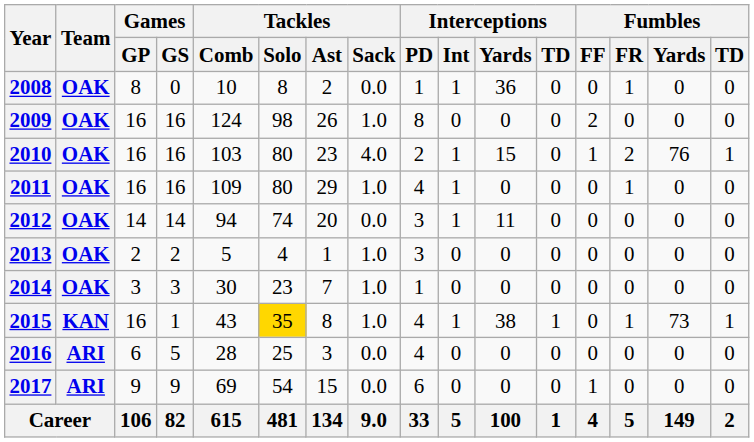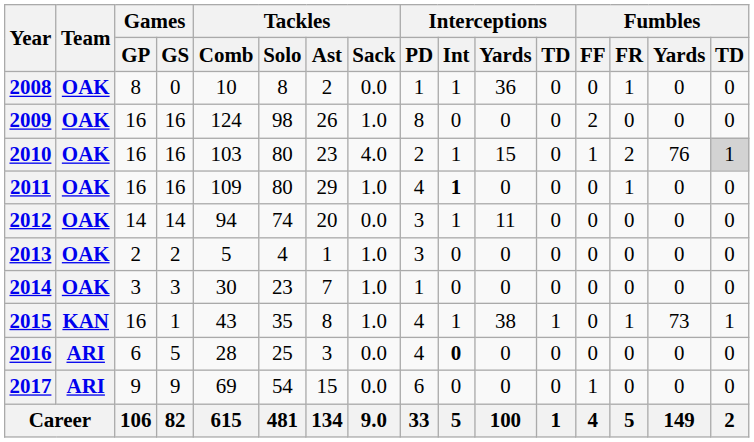2010 | Fumbles / TD: no background -> lightgrey background
2011 | Interceptions / Int: normal -> bold
2015 | Tackles / Solo: gold background -> no background
2016 | Interceptions / Int: normal -> bold
